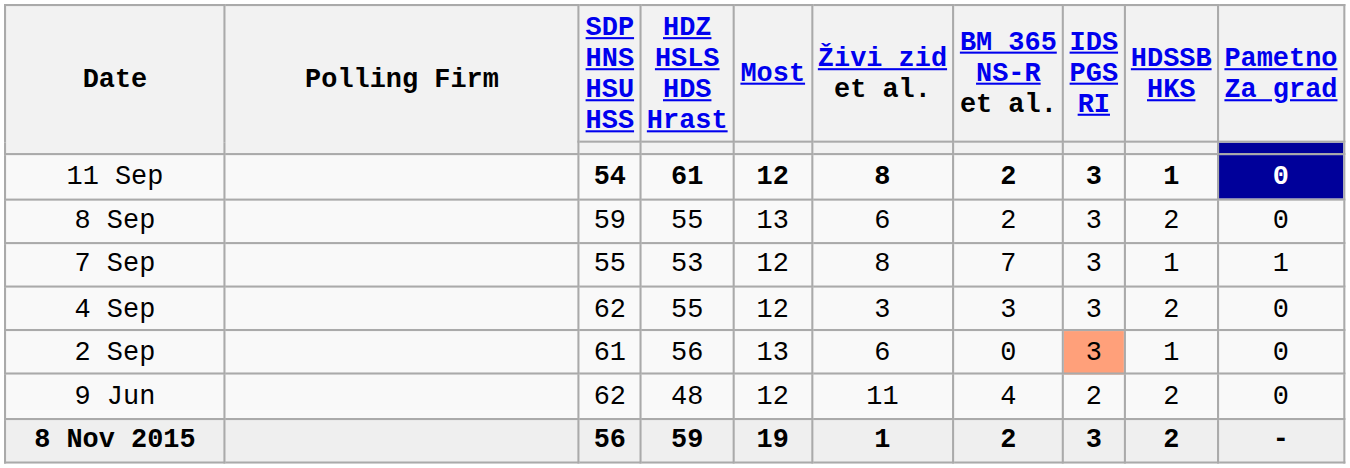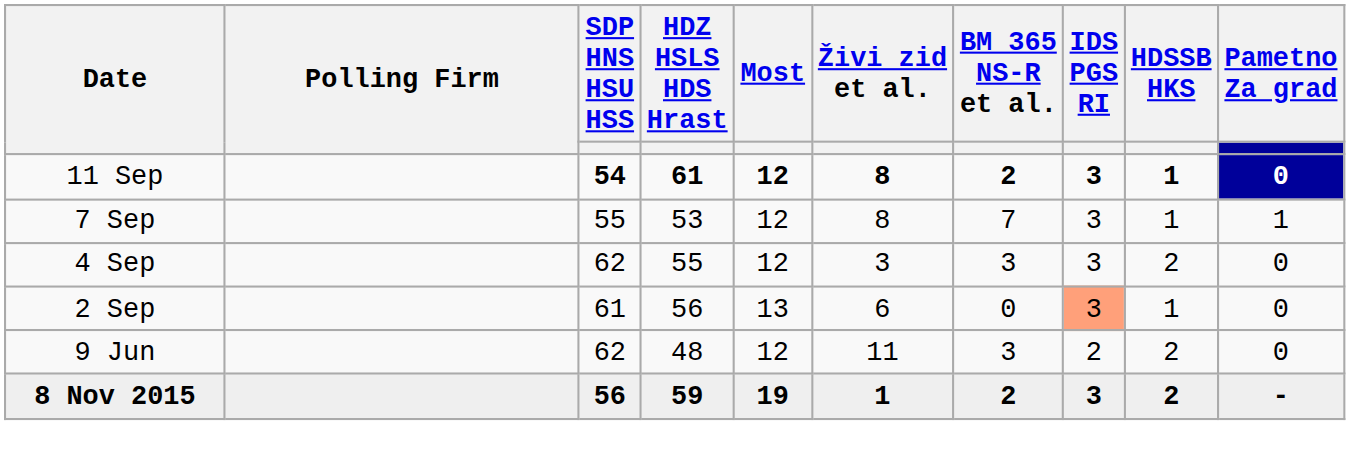- row: 8 Sep | 59 | 55 | 13 | 6 | 2 | 3 | 2 | 0
9 Jun | BM 365 NS-R et al.: 4 -> 3
